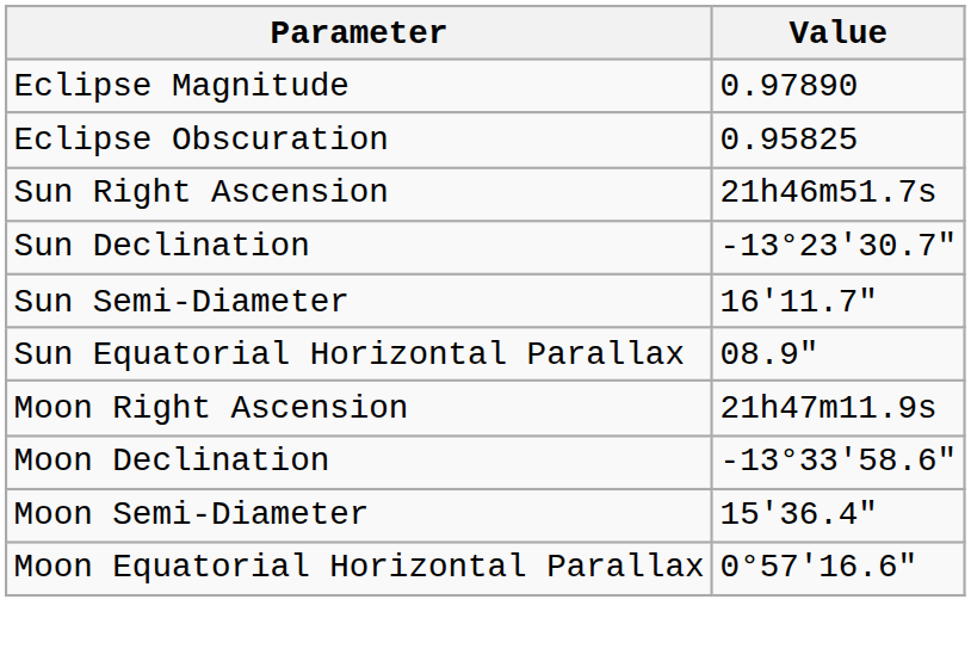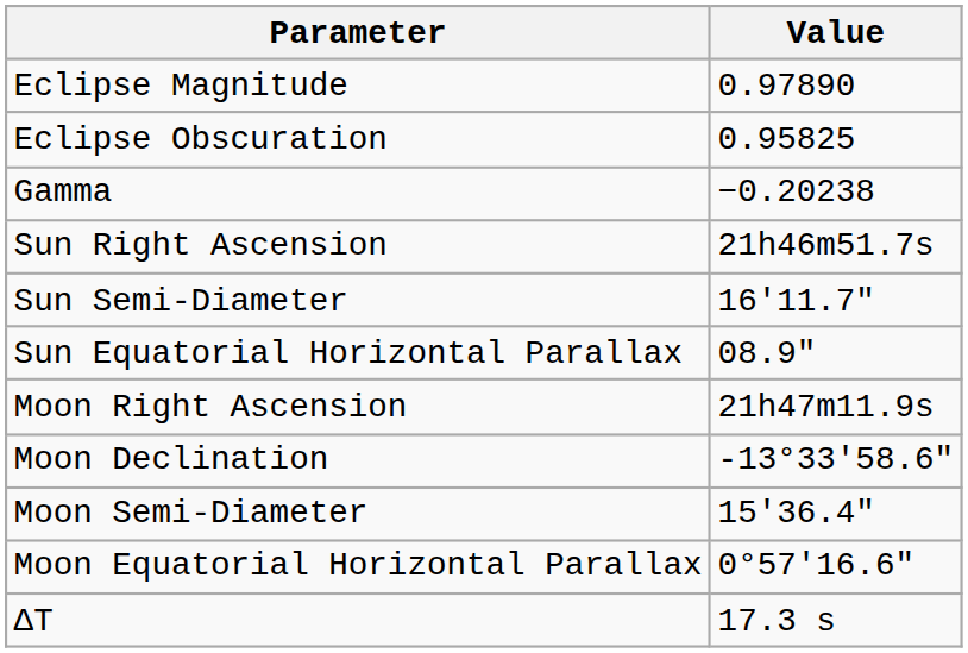+ row: Gamma | −0.20238
- row: Sun Declination | -13°23'30.7"
+ row: ΔT | 17.3 s
